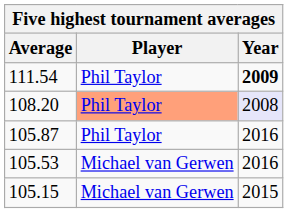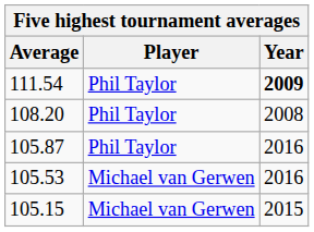108.20 | Player: lightsalmon background -> no background
108.20 | Year: lavender background -> no background
